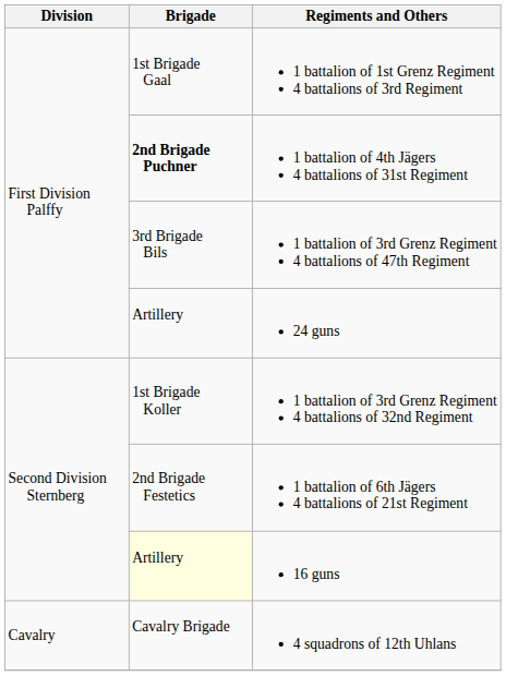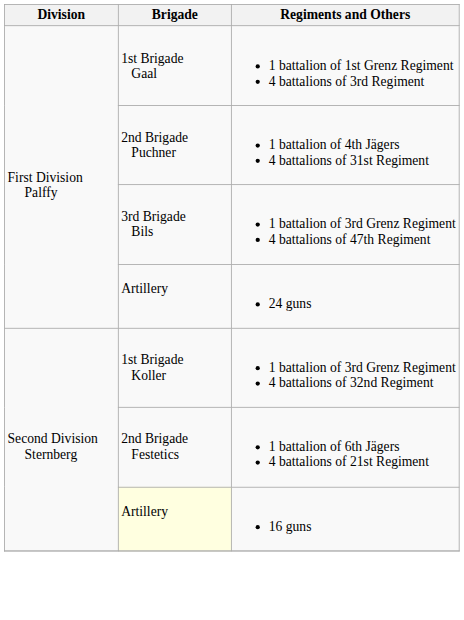1 battalion of 4th Jägers 4 battalions of 31st Regiment | Brigade: bold -> normal
- row: Cavalry | Cavalry Brigade | 4 squadrons of 12th Uhlans
